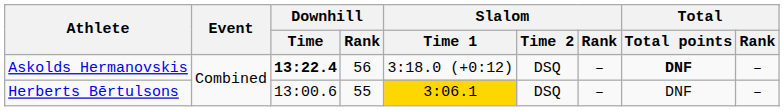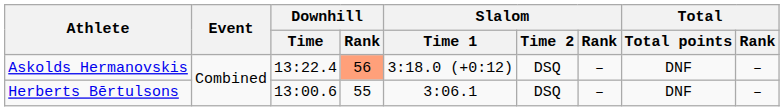row 3 | Downhill / Time: bold -> normal
row 3 | Downhill / Rank: no background -> lightsalmon background
row 3 | Total / Total points: bold -> normal
row 4 | Slalom / Time 1: gold background -> no background
